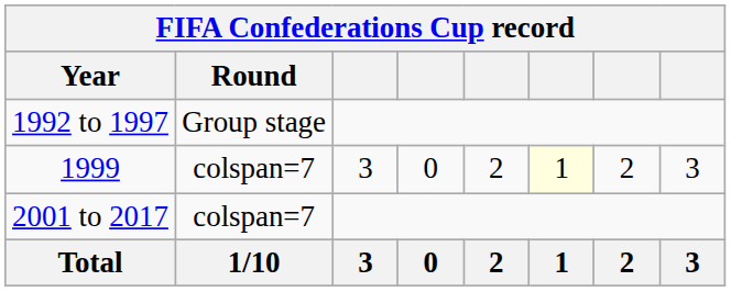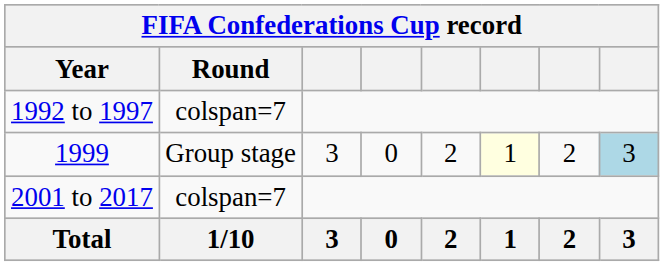1992 to 1997 | Round: Group stage -> colspan=7
1999 | Round: colspan=7 -> Group stage
1999 | column 8: no background -> lightblue background
